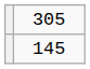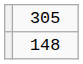row 2 | column 2: 145 -> 148
